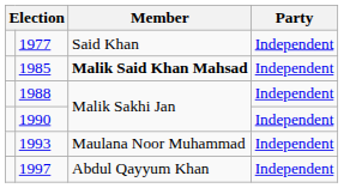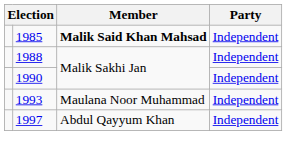- row: 1977 | Said Khan | Independent
